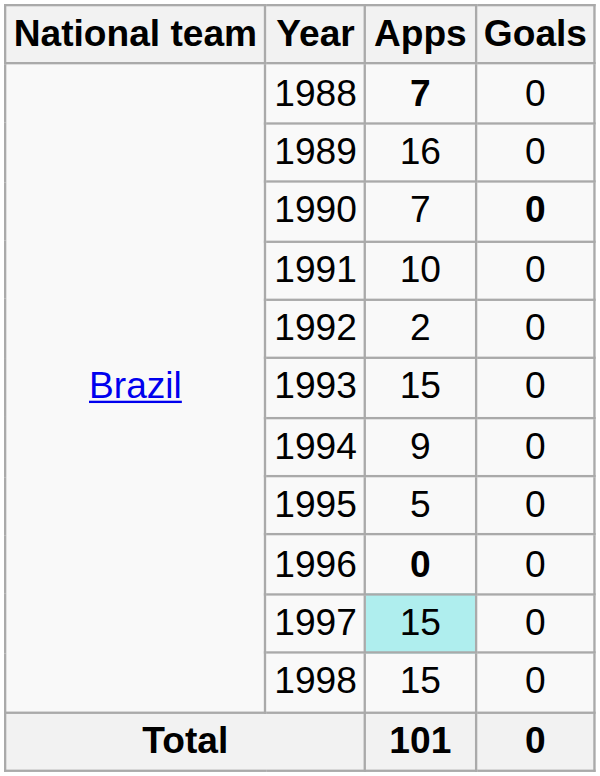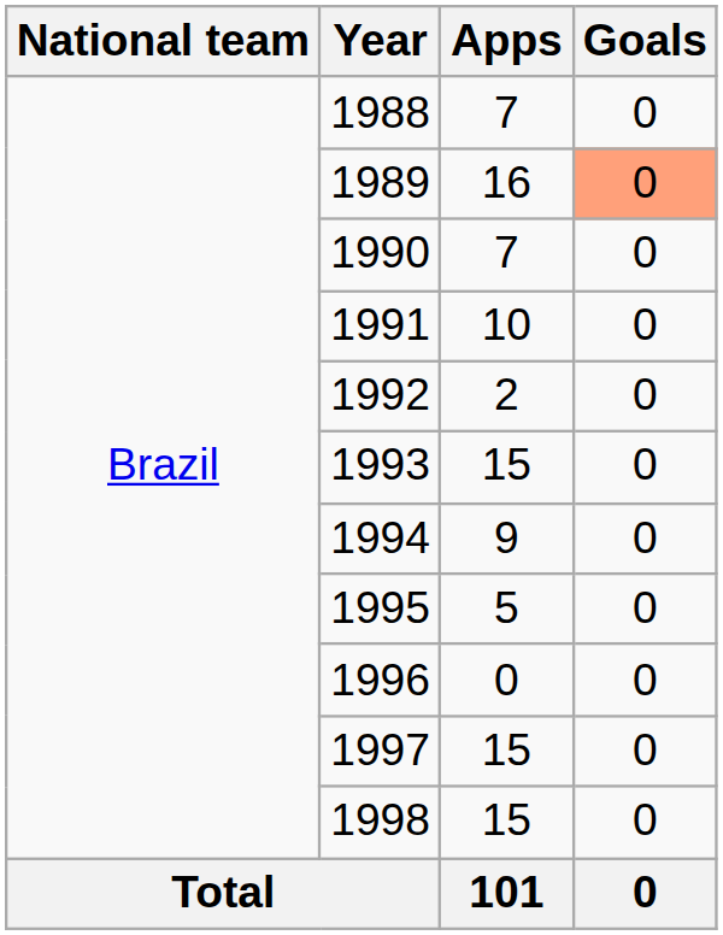1988 | Apps: bold -> normal
1989 | Goals: no background -> lightsalmon background
1990 | Goals: bold -> normal
1996 | Apps: bold -> normal
1997 | Apps: paleturquoise background -> no background
